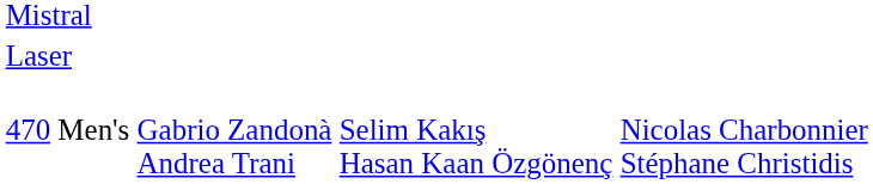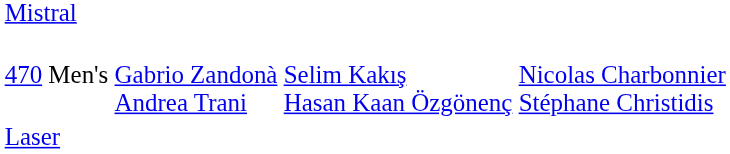rows swapped: Laser <-> 470 Men's
